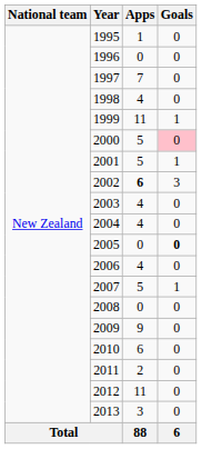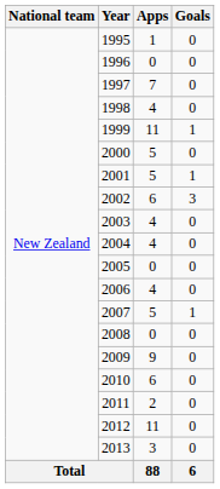2000 | Goals: pink background -> no background
2002 | Apps: bold -> normal
2005 | Goals: bold -> normal
